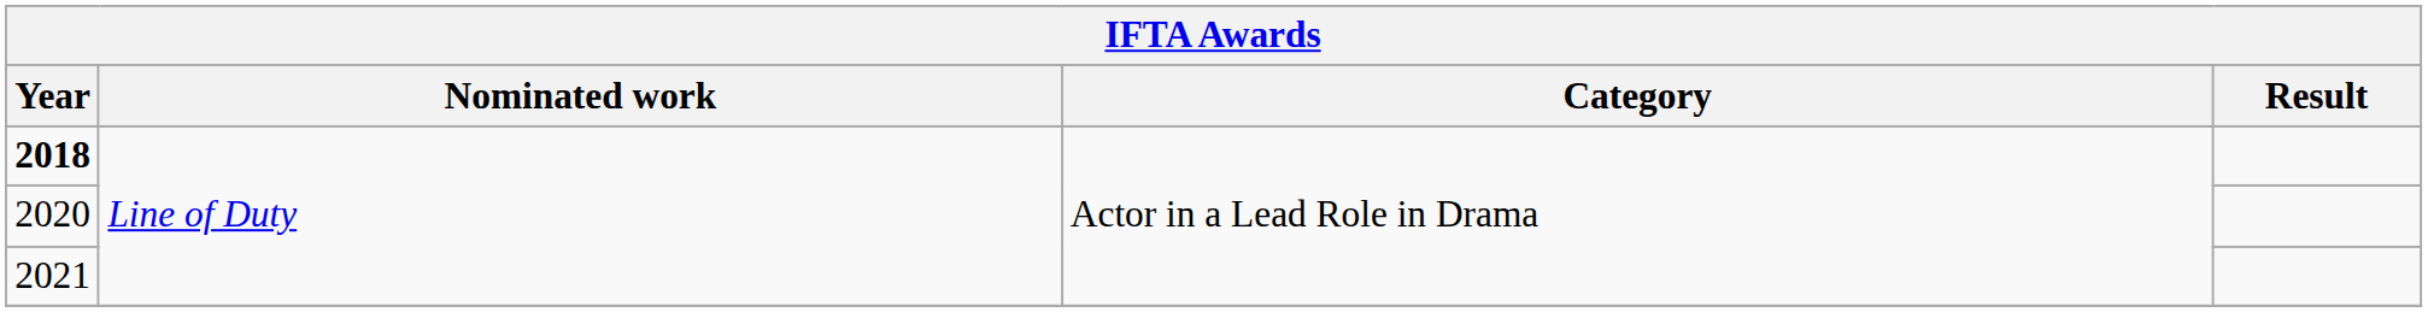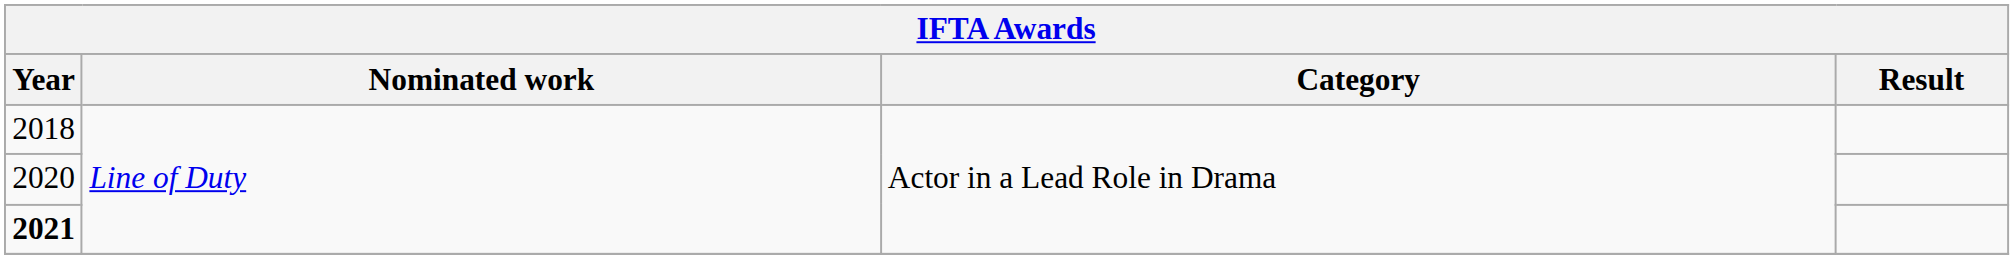2018 | Year: bold -> normal
2021 | Year: normal -> bold
